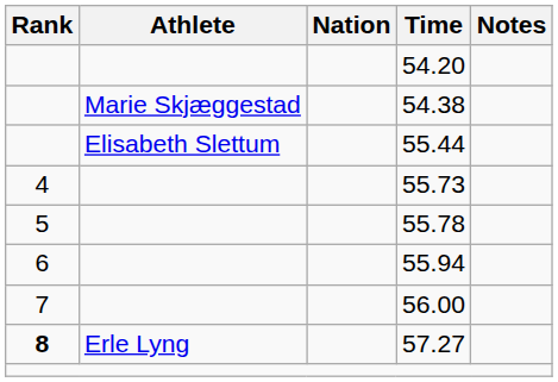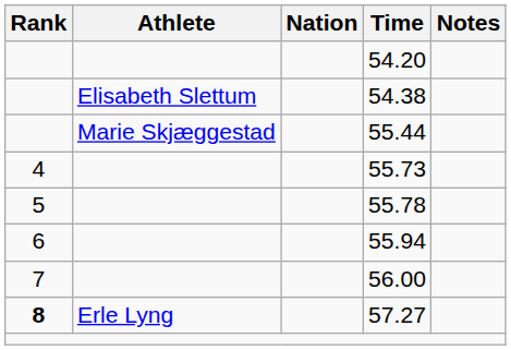54.38 | Athlete: Marie Skjæggestad -> Elisabeth Slettum
55.44 | Athlete: Elisabeth Slettum -> Marie Skjæggestad
